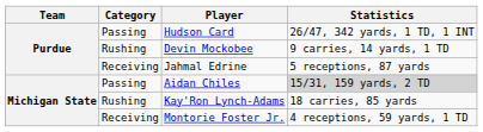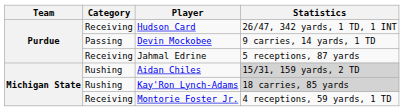Hudson Card | Category: Passing -> Receiving
Devin Mockobee | Category: Rushing -> Passing
Aidan Chiles | Category: Passing -> Rushing
Kay'Ron Lynch-Adams | Statistics: no background -> lightgrey background
